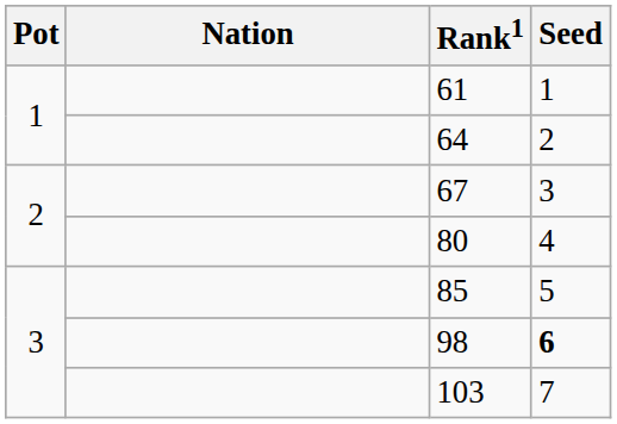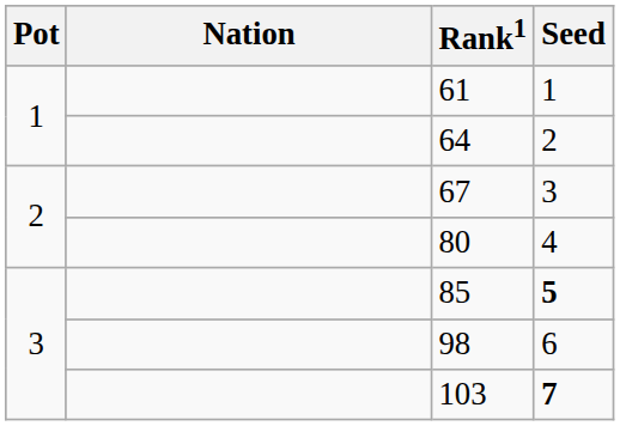85 | Seed: normal -> bold
98 | Seed: bold -> normal
103 | Seed: normal -> bold
